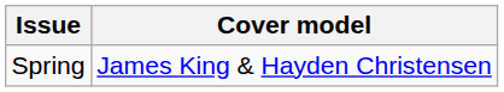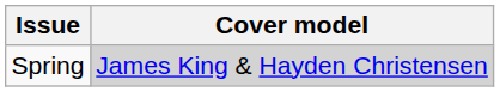Spring | Cover model: no background -> lightgrey background
